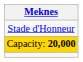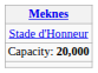row 3 | column 1: gold background -> no background
